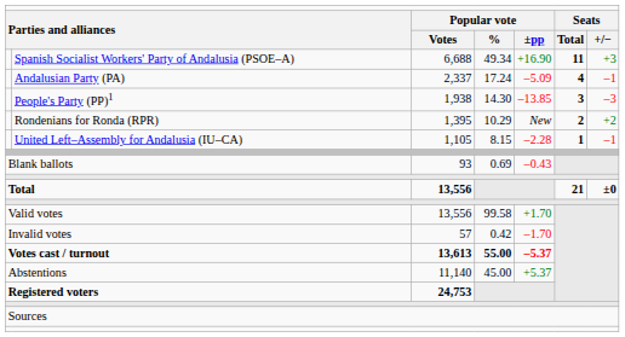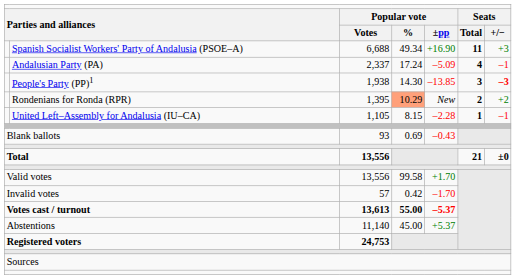People's Party (PP)1 | column 7: normal -> bold
Rondenians for Ronda (RPR) | column 4: no background -> lightsalmon background
